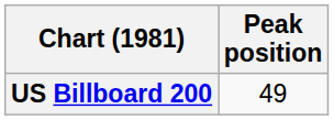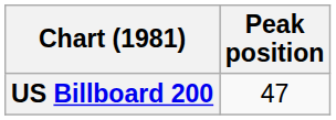US Billboard 200 | Peak position: 49 -> 47
